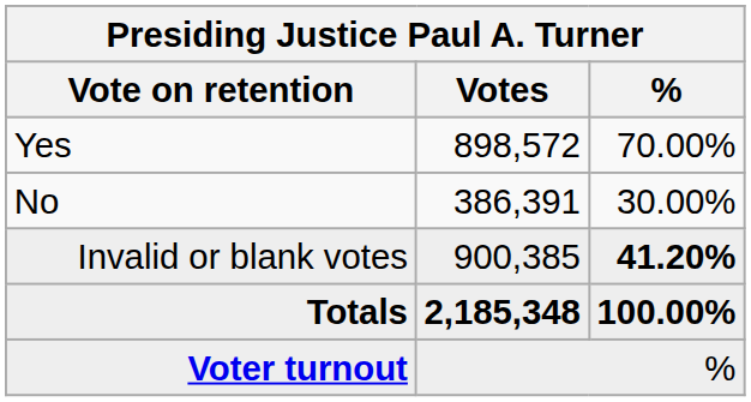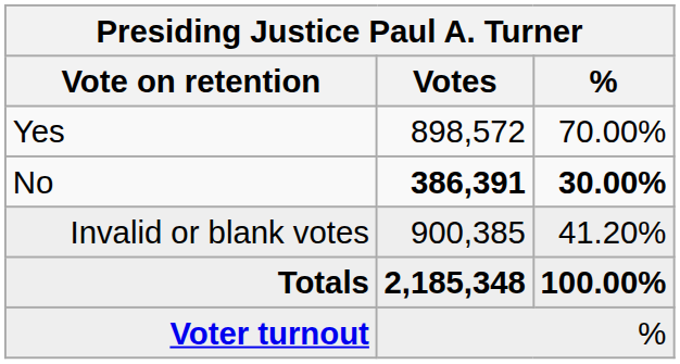No | Votes: normal -> bold
No | %: normal -> bold
Invalid or blank votes | %: bold -> normal
